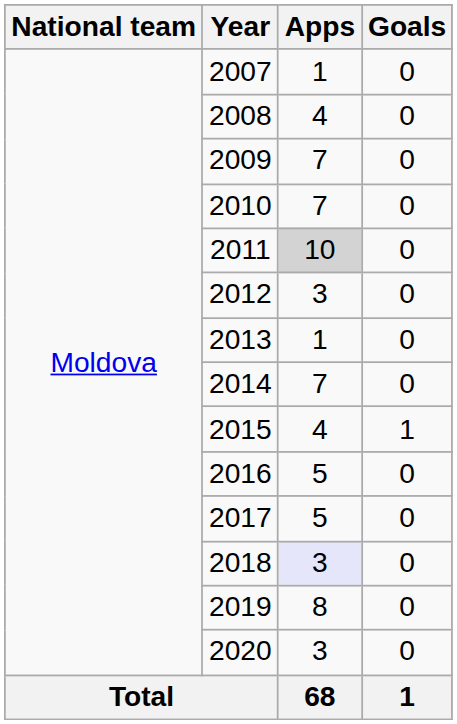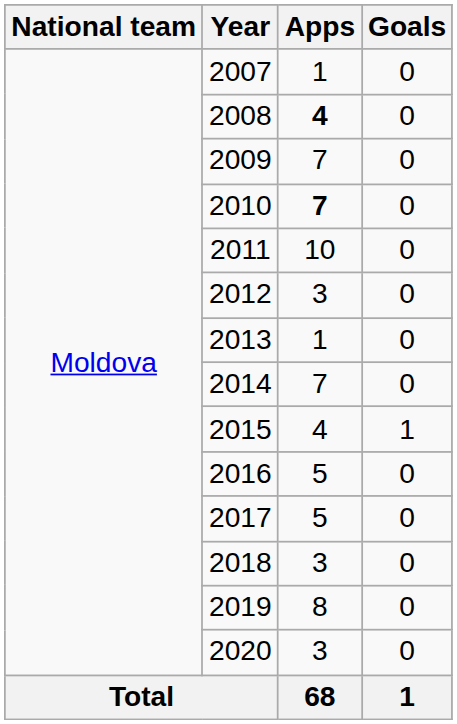2008 | Apps: normal -> bold
2010 | Apps: normal -> bold
2011 | Apps: lightgrey background -> no background
2018 | Apps: lavender background -> no background
